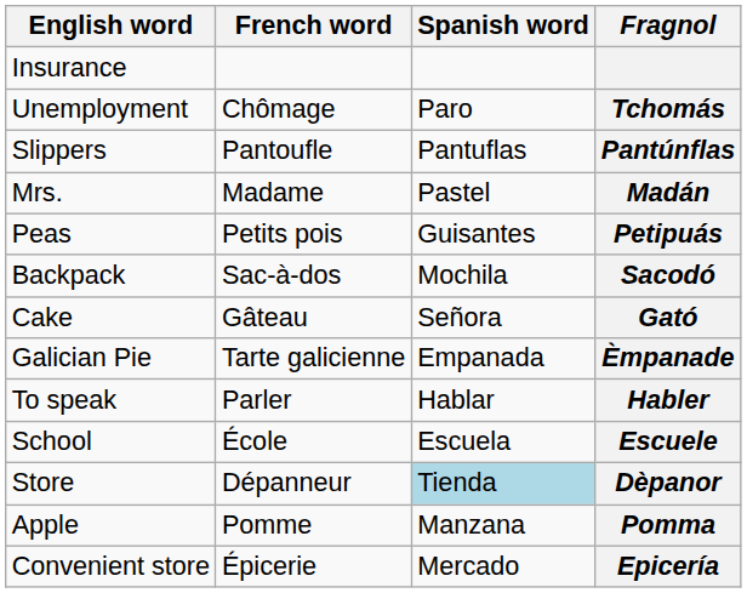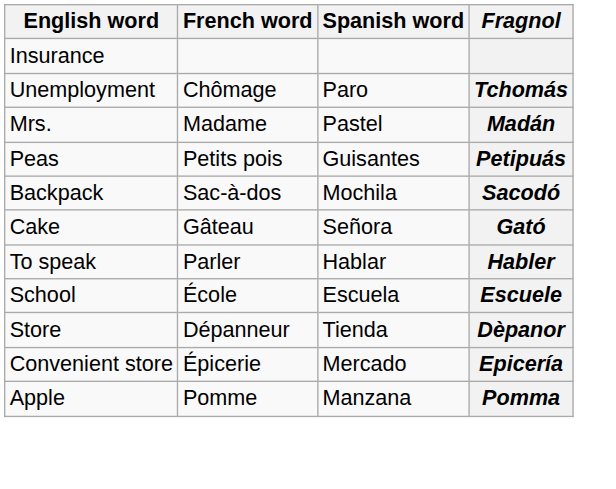- row: Slippers | Pantoufle | Pantuflas | Pantúnflas
- row: Galician Pie | Tarte galicienne | Empanada | Èmpanade
Store | Spanish word: lightblue background -> no background
rows swapped: Convenient store <-> Apple
